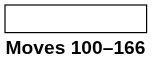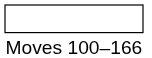row 1 | column 1: bold -> normal
